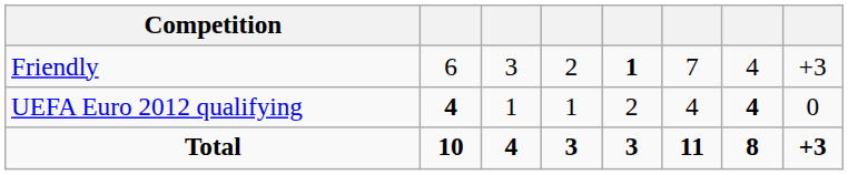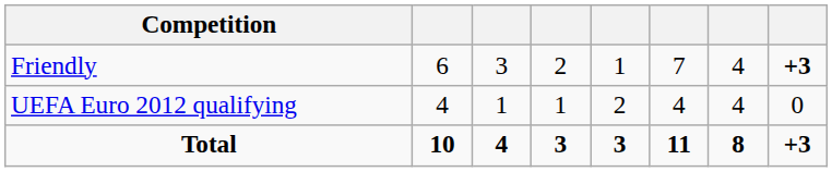Friendly | column 5: bold -> normal
Friendly | column 8: normal -> bold
UEFA Euro 2012 qualifying | column 2: bold -> normal
UEFA Euro 2012 qualifying | column 7: bold -> normal
